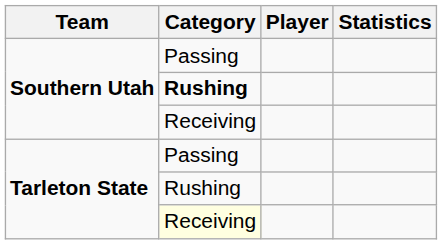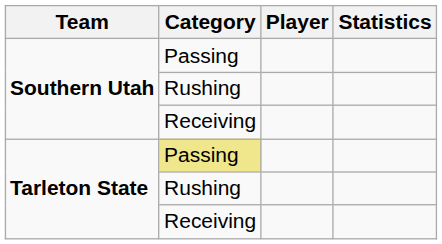Southern Utah / Rushing | Category: bold -> normal
Tarleton State / Passing | Category: no background -> khaki background
Tarleton State / Receiving | Category: lightyellow background -> no background
